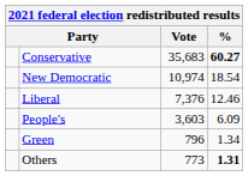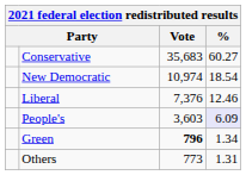Conservative | %: bold -> normal
People's | %: no background -> lavender background
Green | Vote: normal -> bold
Others | %: bold -> normal
